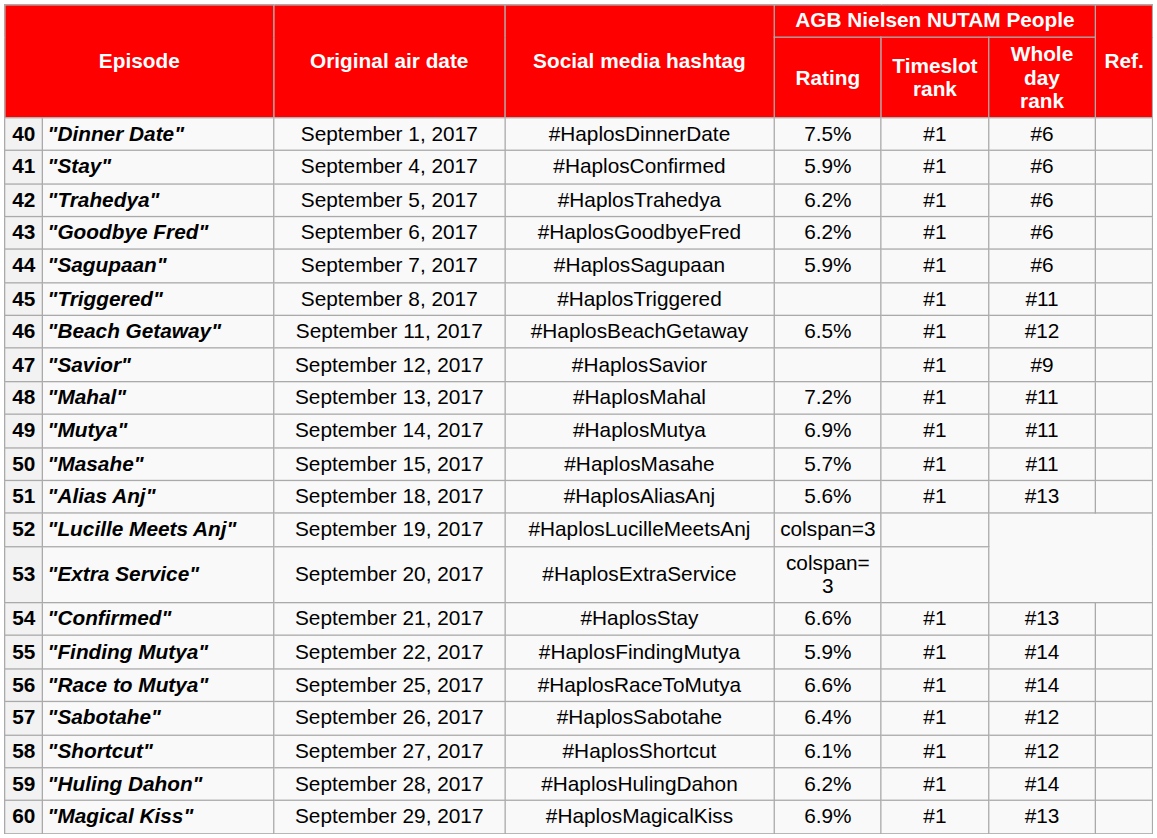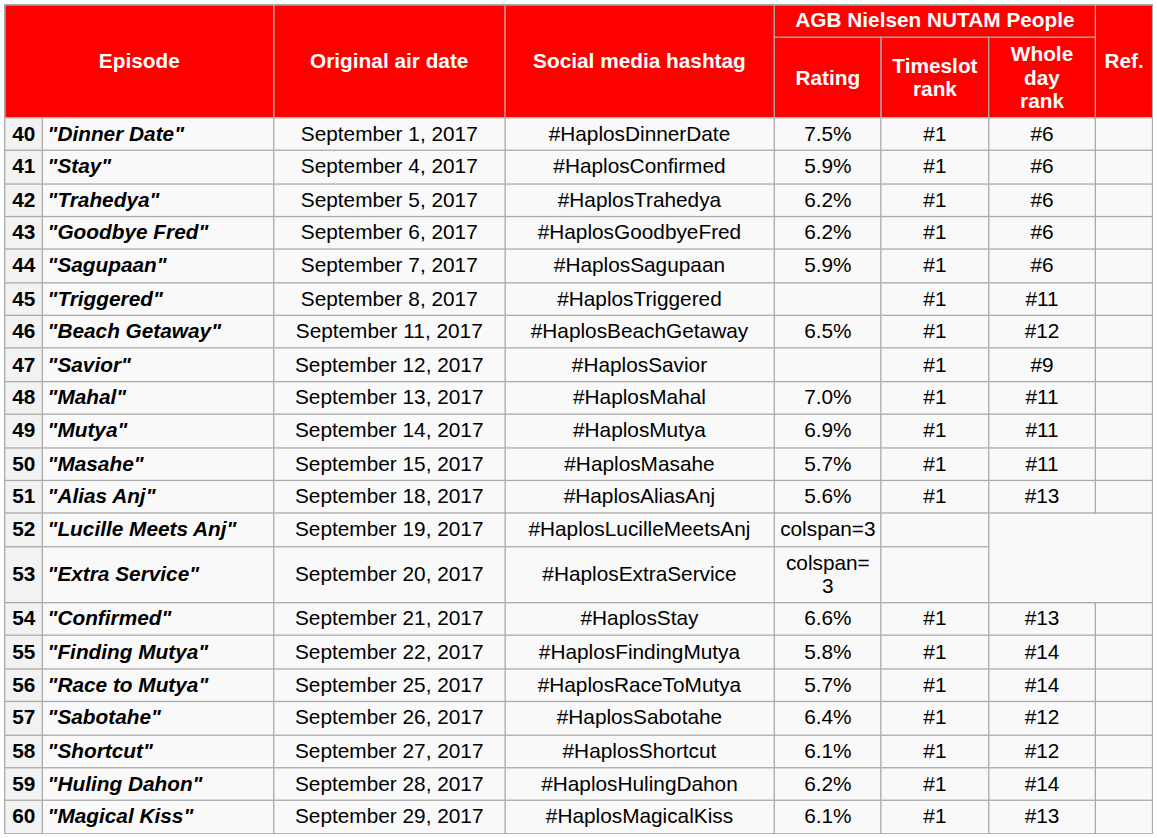48 | AGB Nielsen NUTAM People / Rating: 7.2% -> 7.0%
55 | AGB Nielsen NUTAM People / Rating: 5.9% -> 5.8%
56 | AGB Nielsen NUTAM People / Rating: 6.6% -> 5.7%
60 | AGB Nielsen NUTAM People / Rating: 6.9% -> 6.1%
